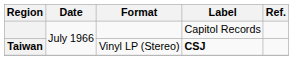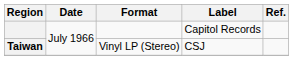Taiwan | Label: bold -> normal
